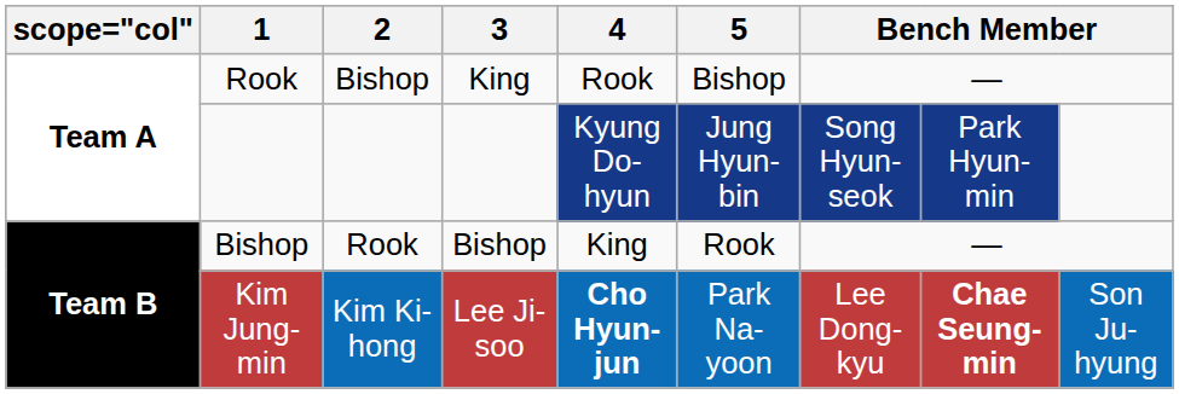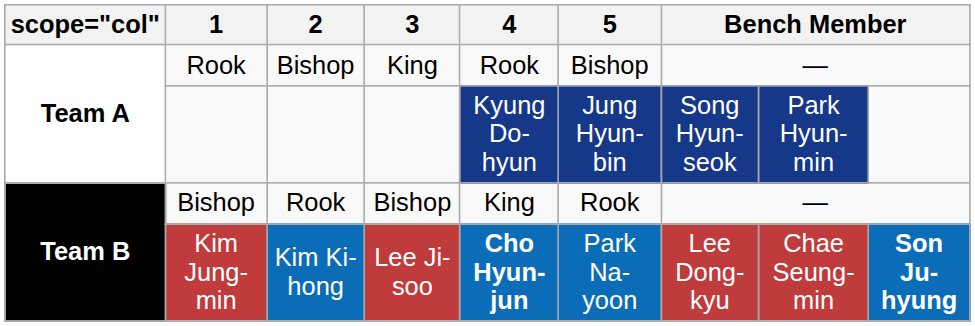Kim Jung-min | column 8: bold -> normal
Kim Jung-min | column 9: normal -> bold
